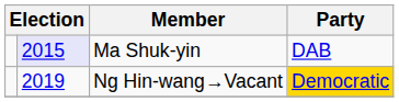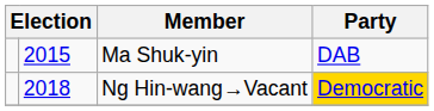Ma Shuk-yin | column 2: lavender background -> no background
Ng Hin-wang→Vacant | column 2: 2019 -> 2018
